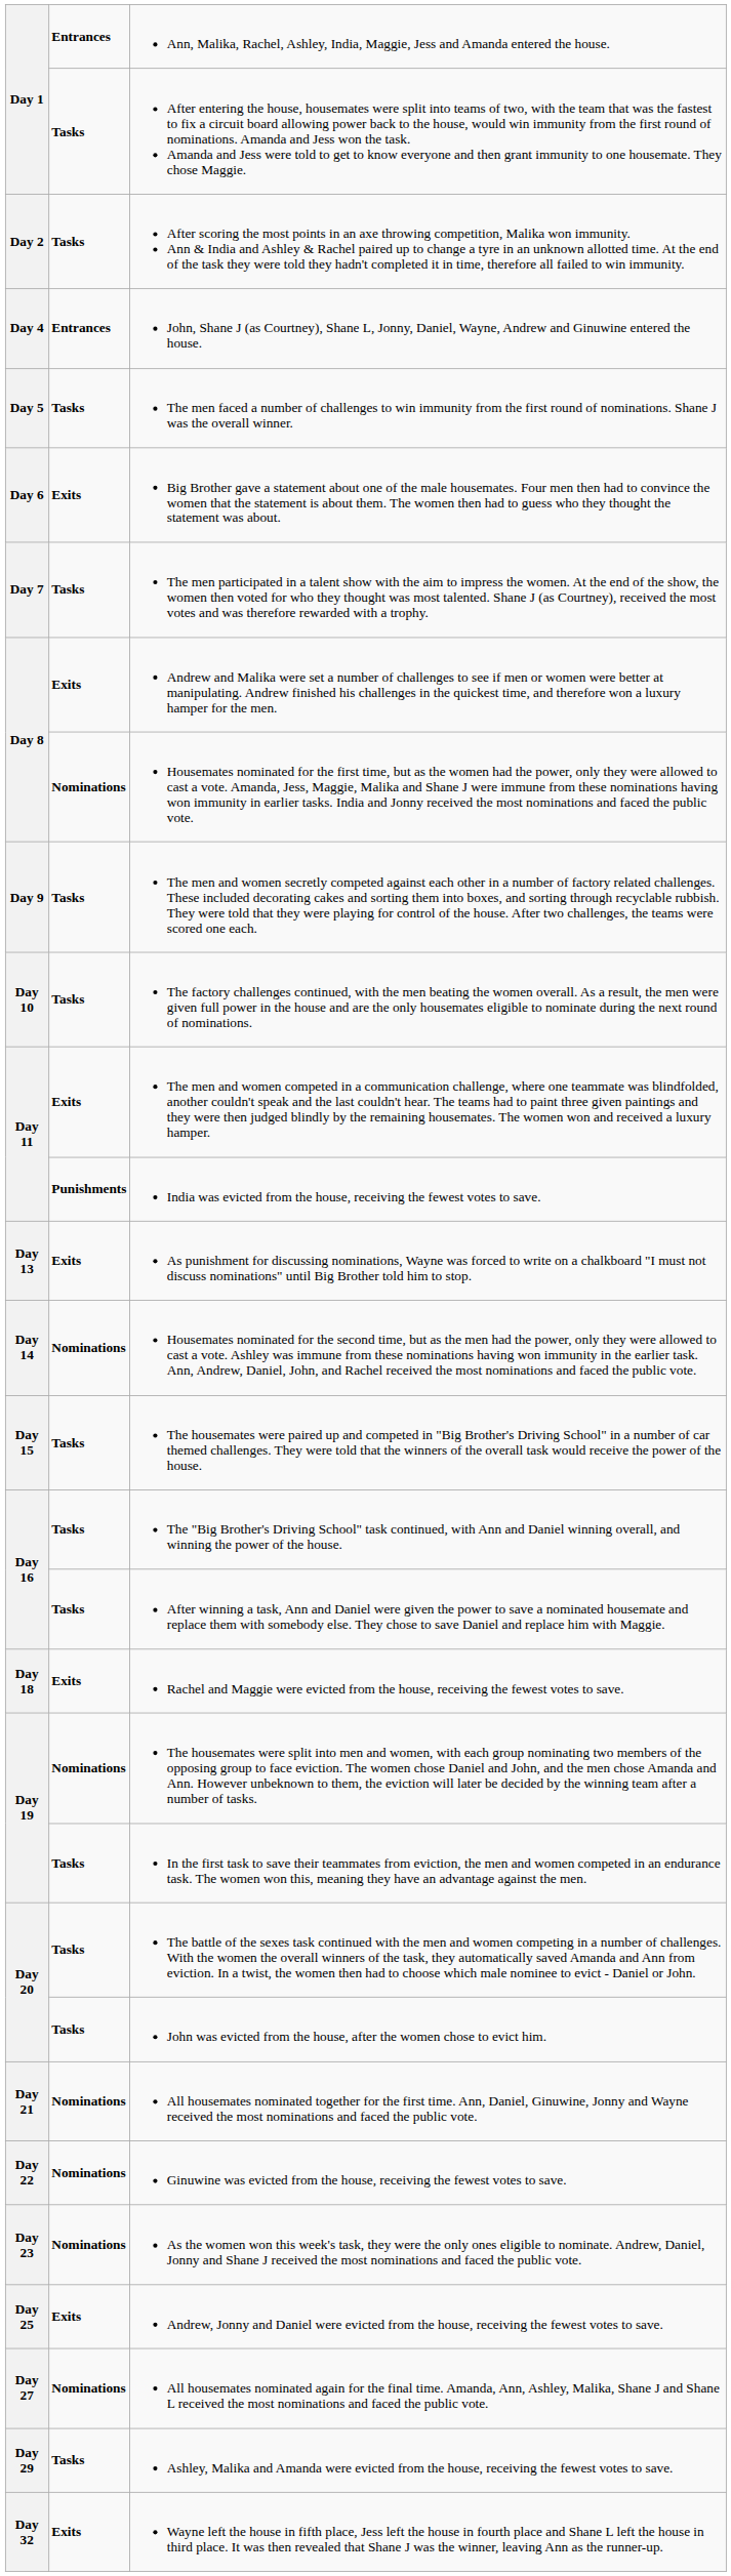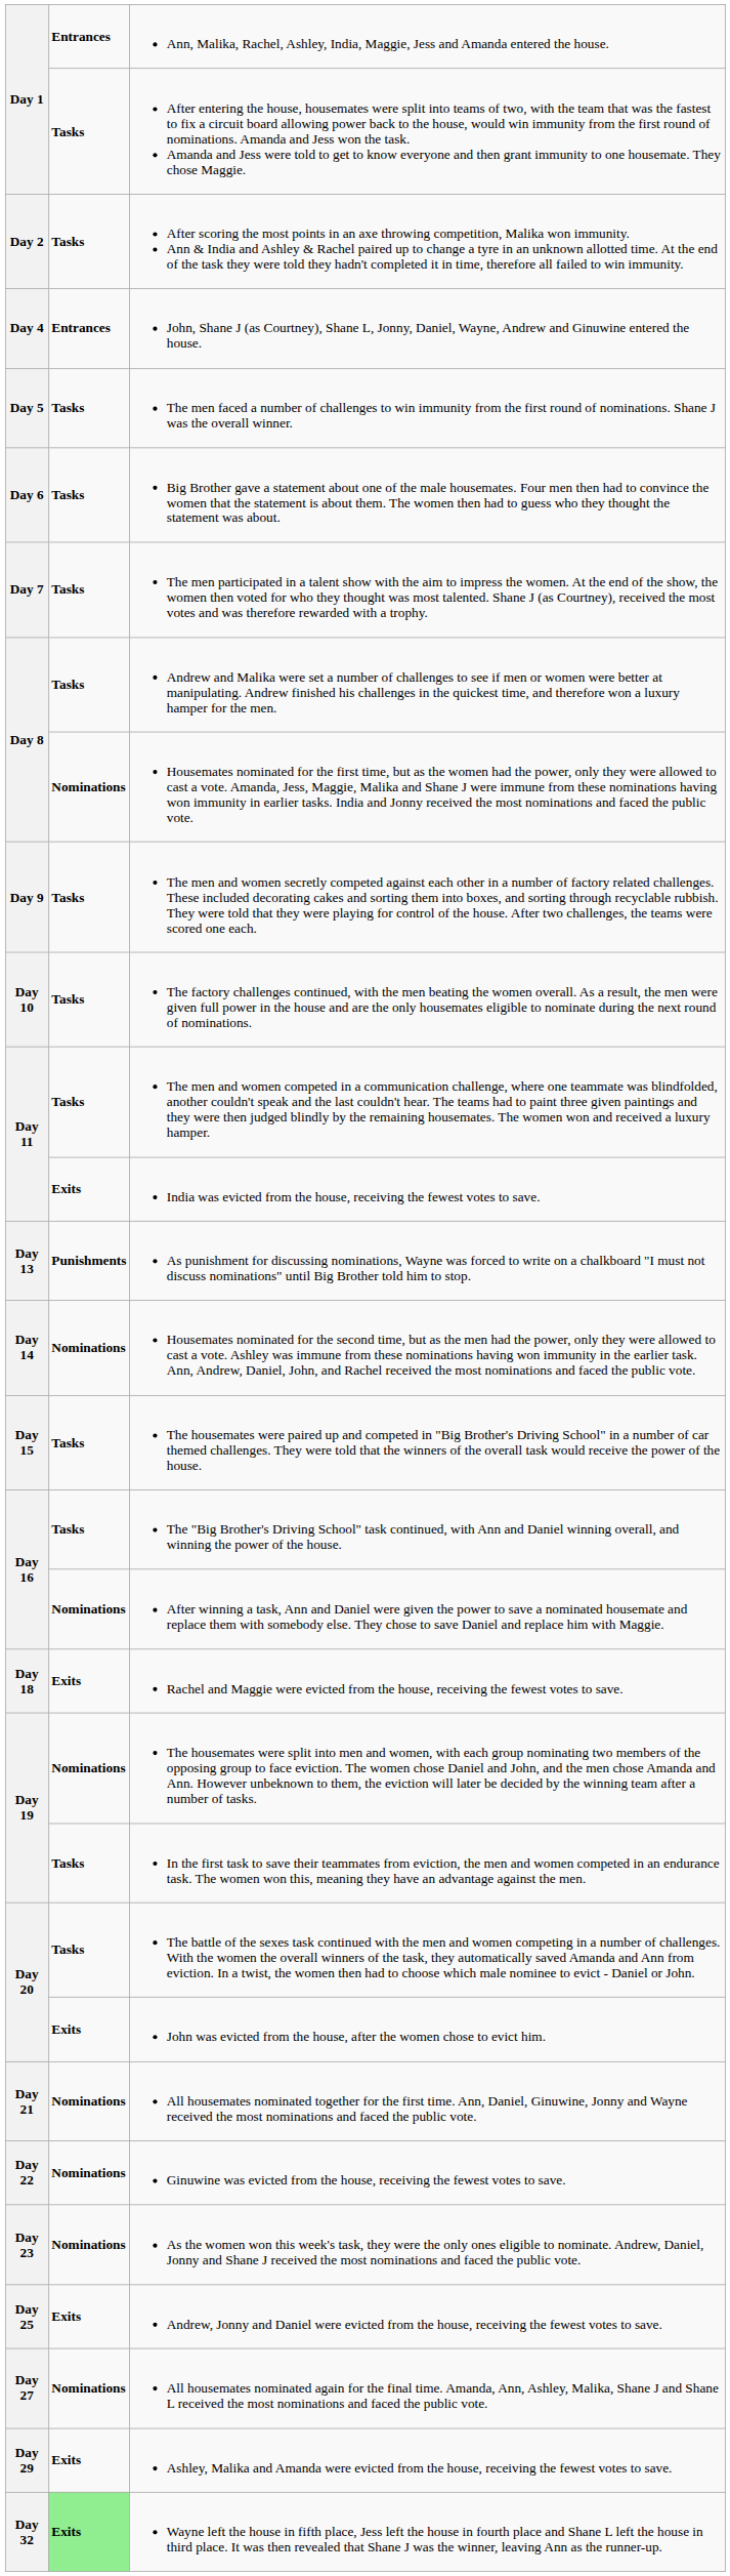row 6 | column 2: Exits -> Tasks
row 8 | column 2: Exits -> Tasks
row 12 | column 2: Exits -> Tasks
row 13 | column 2: Punishments -> Exits
row 14 | column 2: Exits -> Punishments
row 18 | column 2: Tasks -> Nominations
row 23 | column 2: Tasks -> Exits
row 29 | column 2: Tasks -> Exits
row 30 | column 2: no background -> lightgreen background
